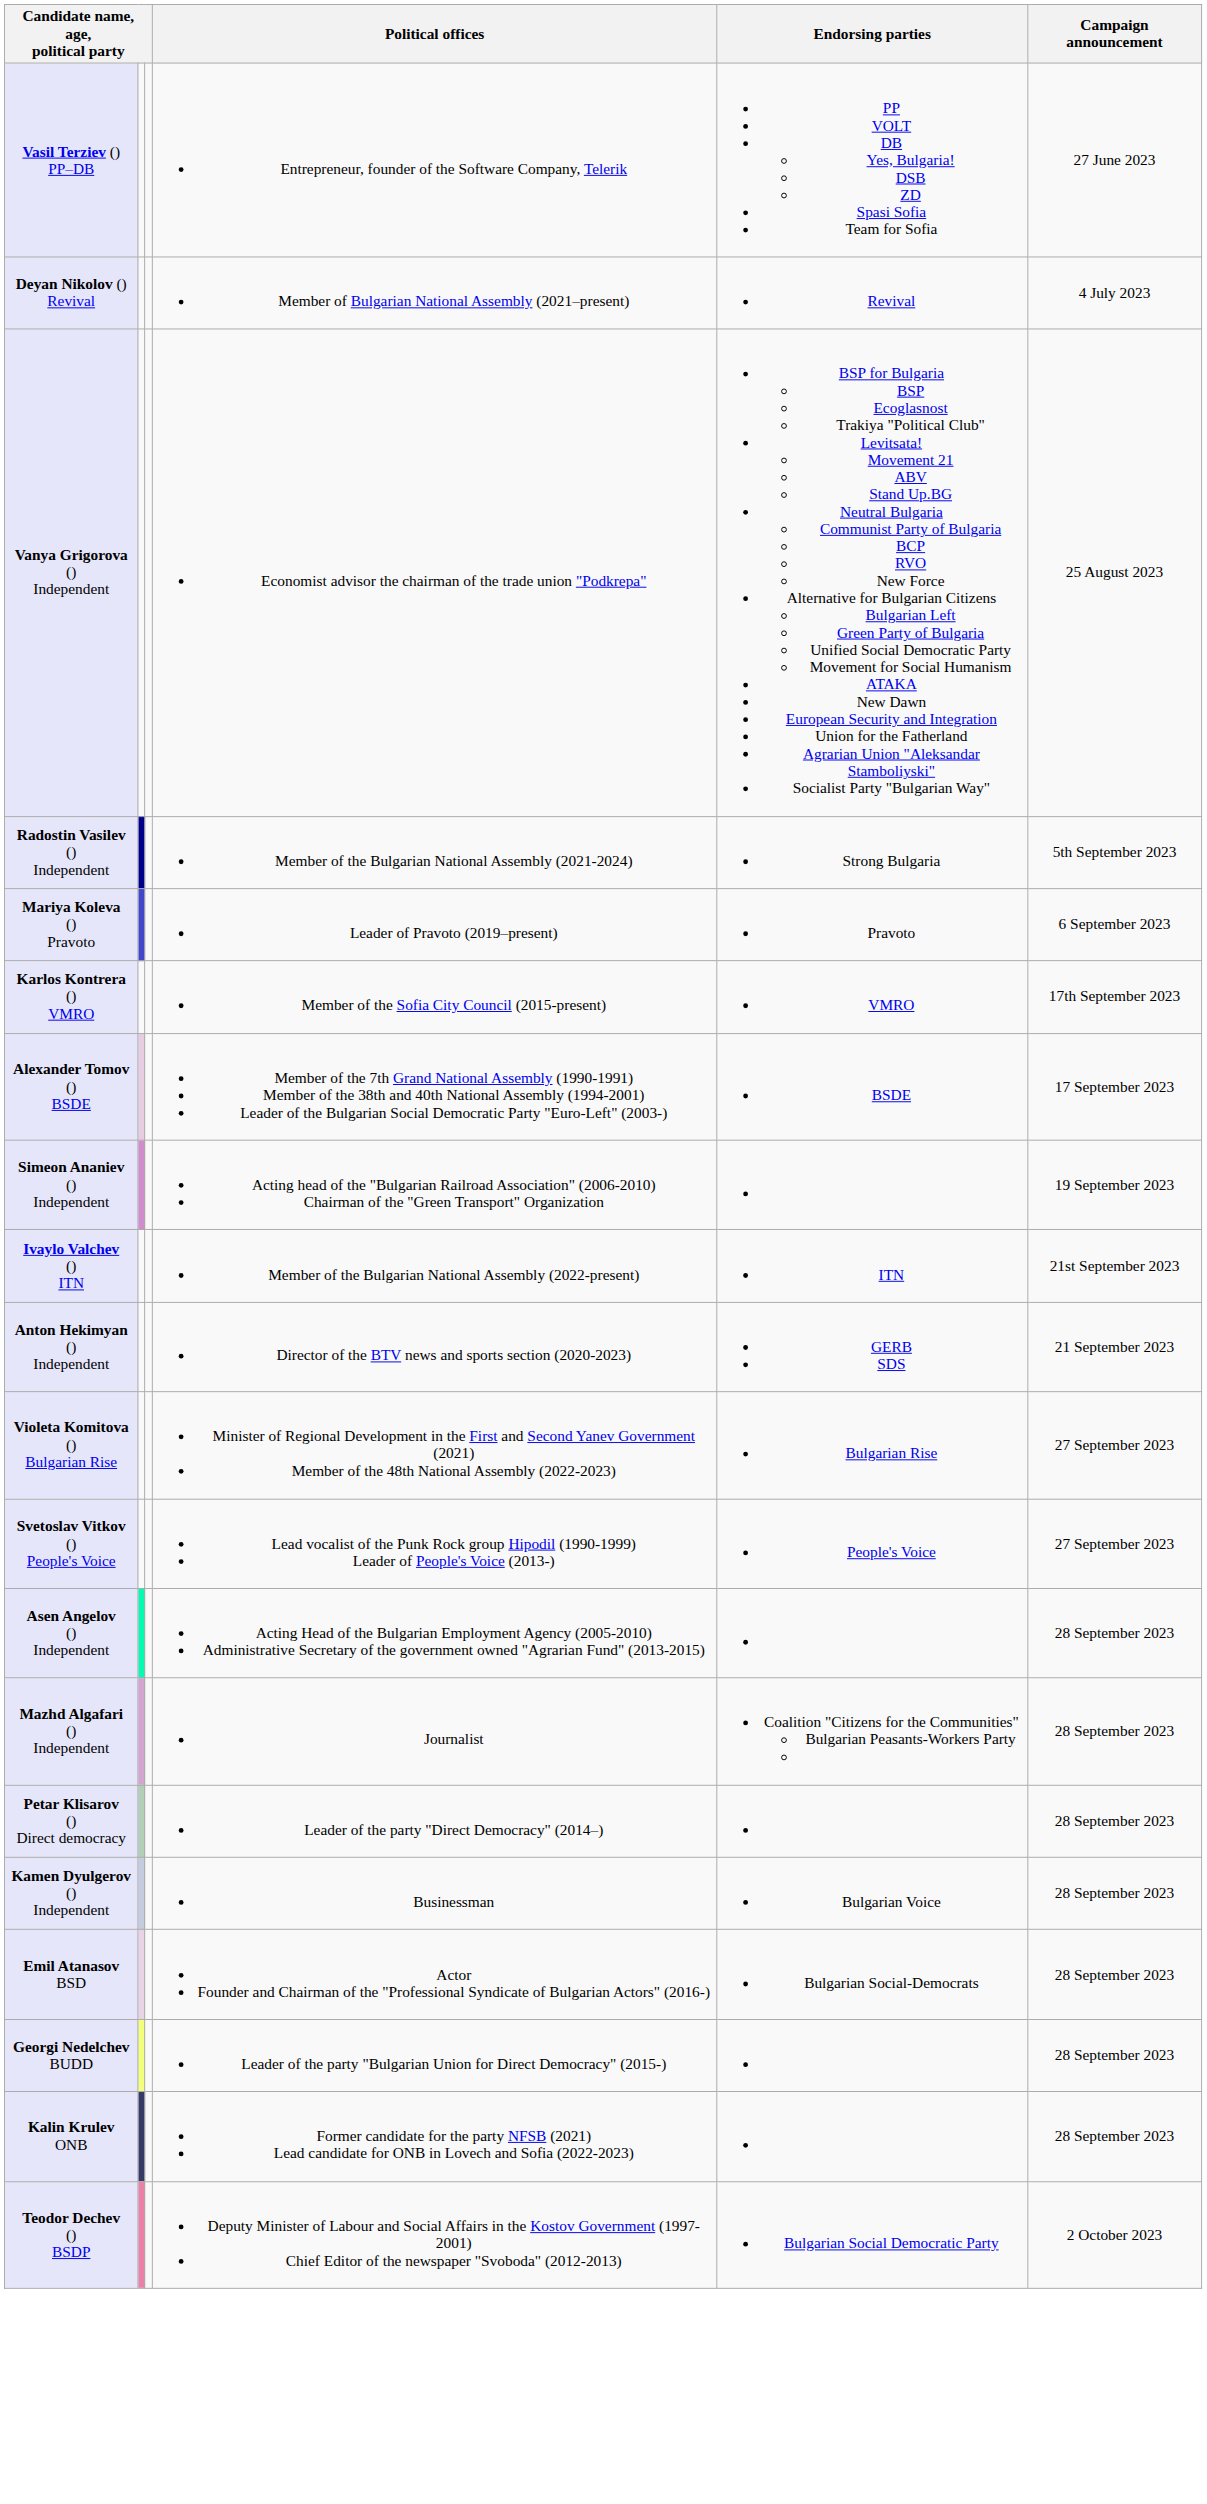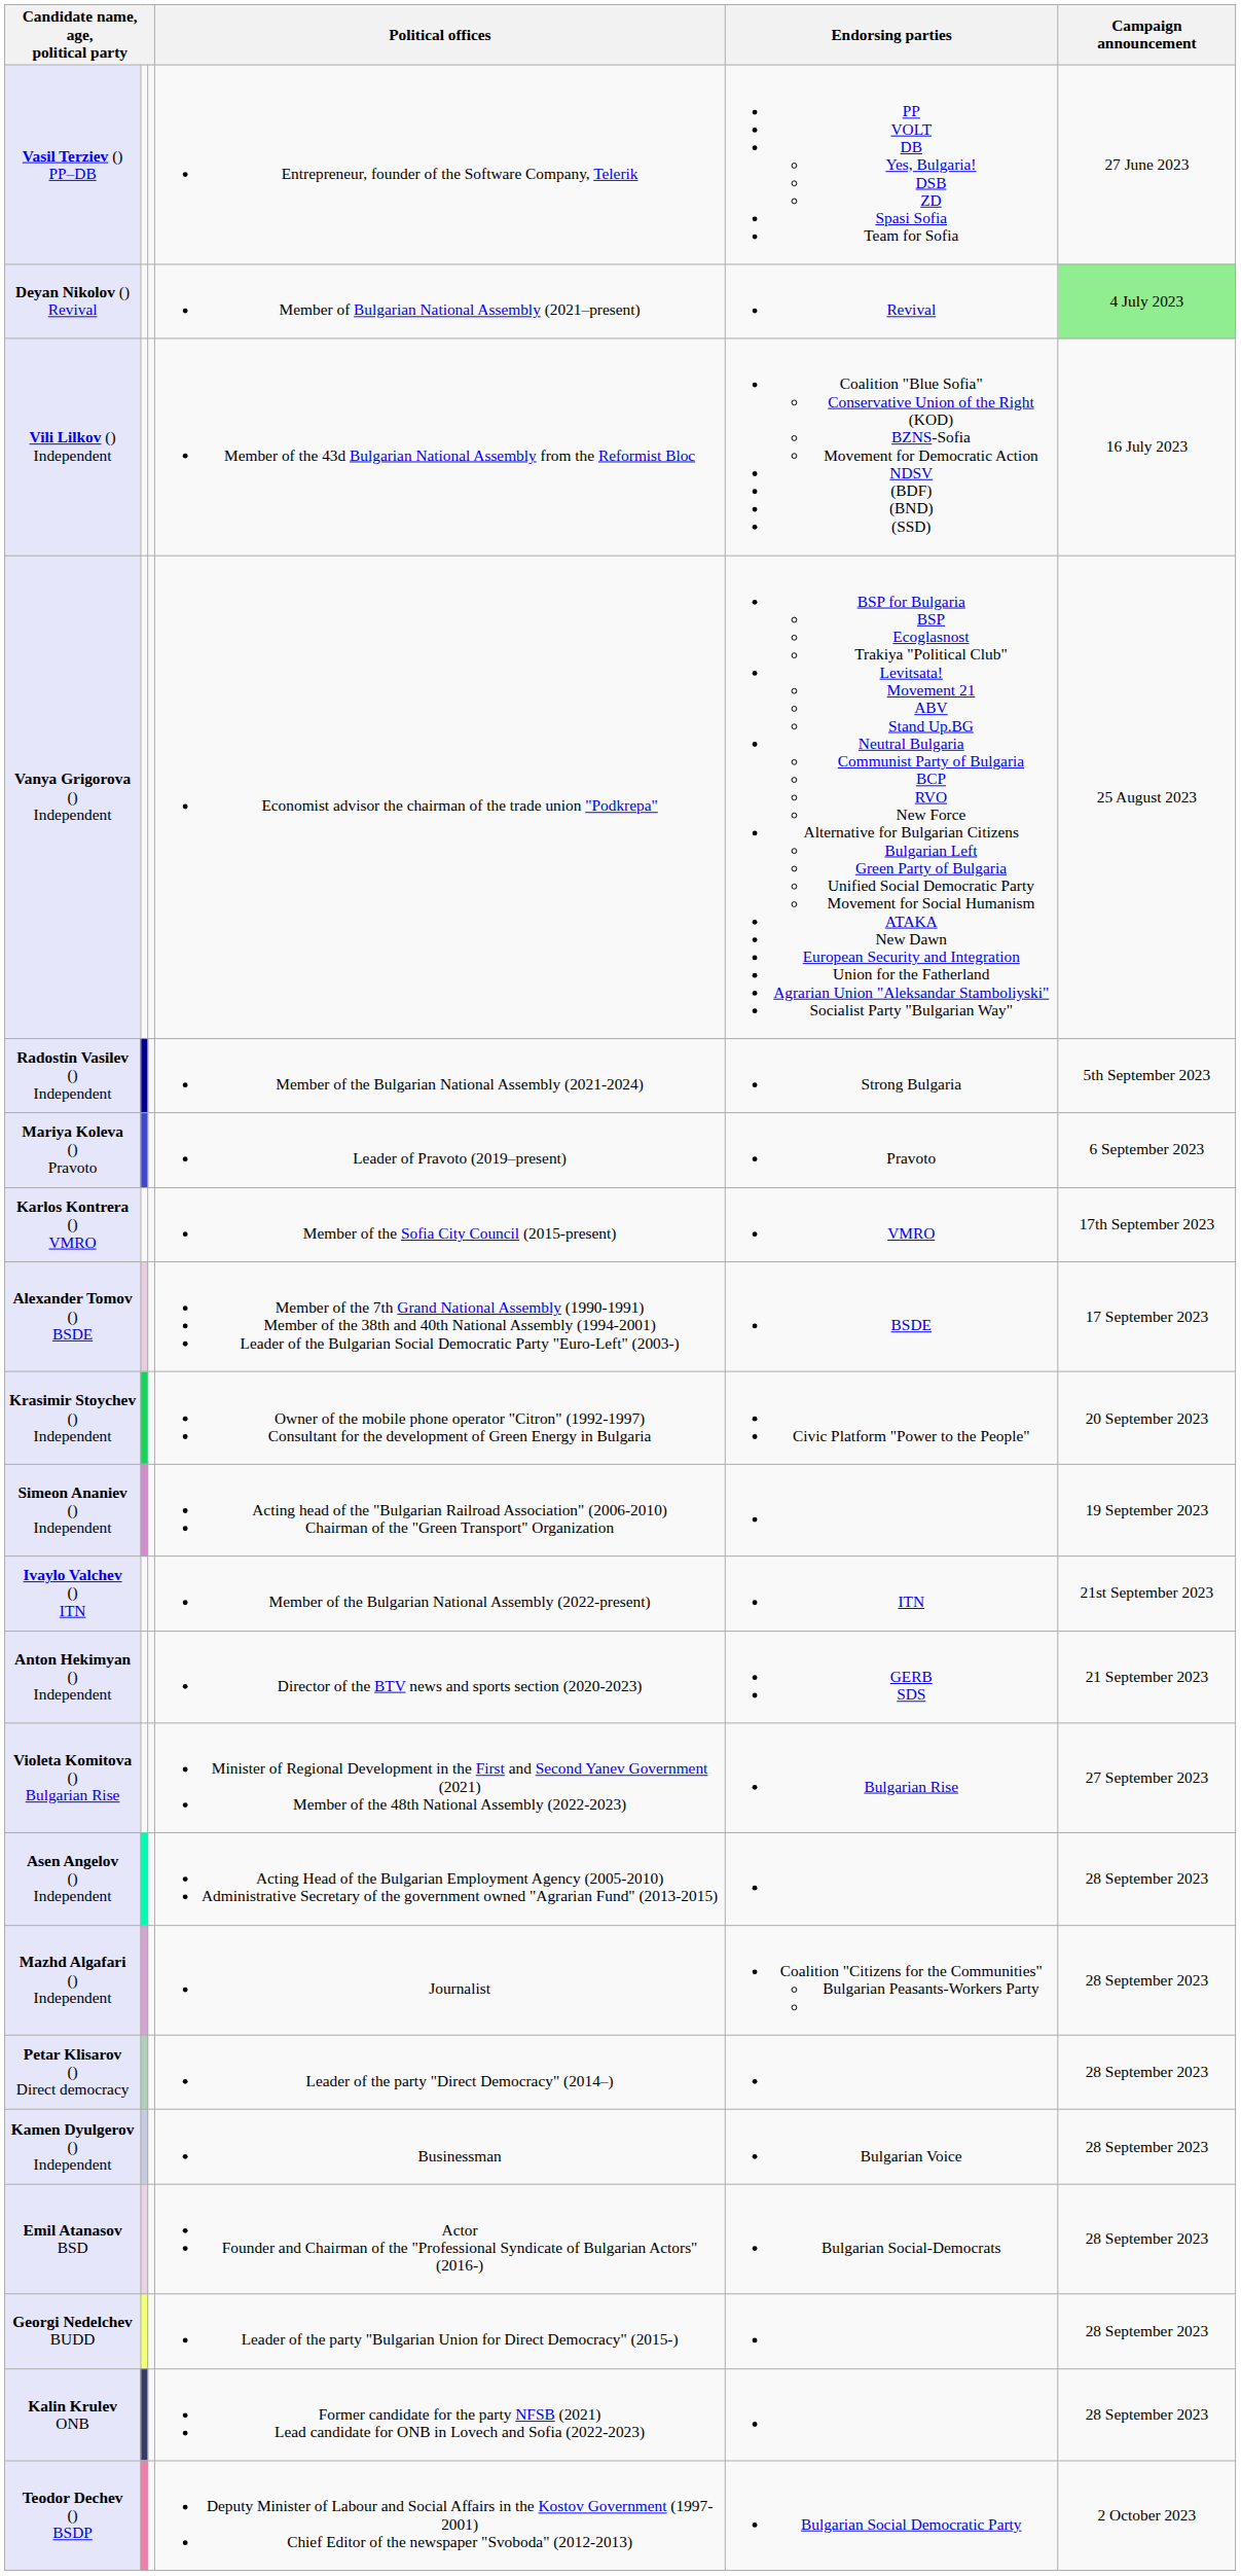Deyan Nikolov () Revival | Campaign announcement: no background -> lightgreen background
+ row: Vili Lilkov () Independent | Member of the 43d Bulgarian National Assembly from the Reformist Bloc | Coalition "Blue Sofia" Conservative Union of the Right (KOD) BZNS-Sofia Movement for Democratic Action NDSV (BDF) (BND) (SSD) | 16 July 2023
+ row: Krasimir Stoychev () Independent | Owner of the mobile phone operator "Citron" (1992-1997) Consultant for the development of Green Energy in Bulgaria | Civic Platform "Power to the People" | 20 September 2023
- row: Svetoslav Vitkov () People's Voice | Lead vocalist of the Punk Rock group Hipodil (1990-1999) Leader of People's Voice (2013-) | People's Voice | 27 September 2023
